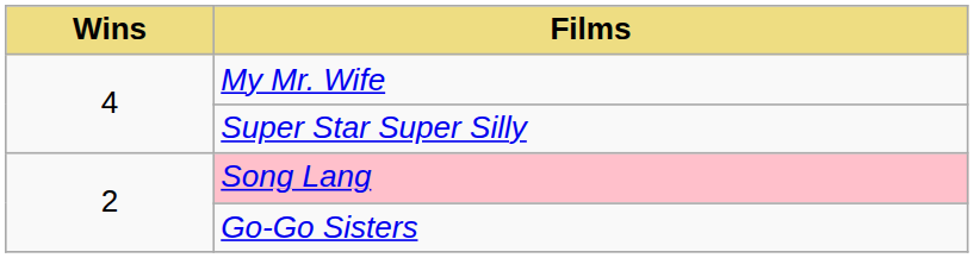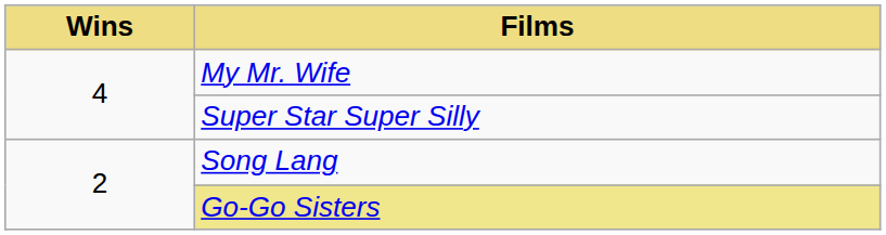Song Lang | Films: pink background -> no background
Go-Go Sisters | Films: no background -> khaki background
